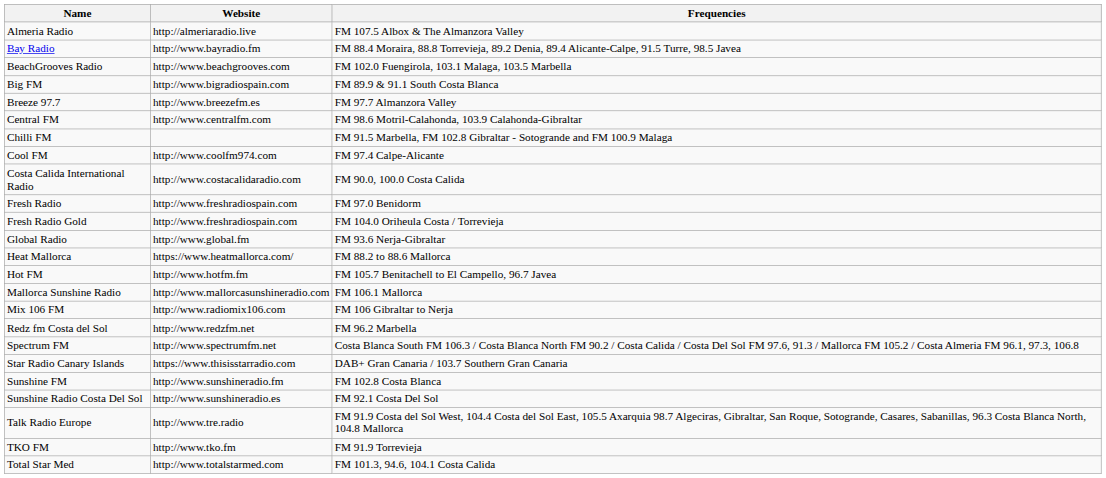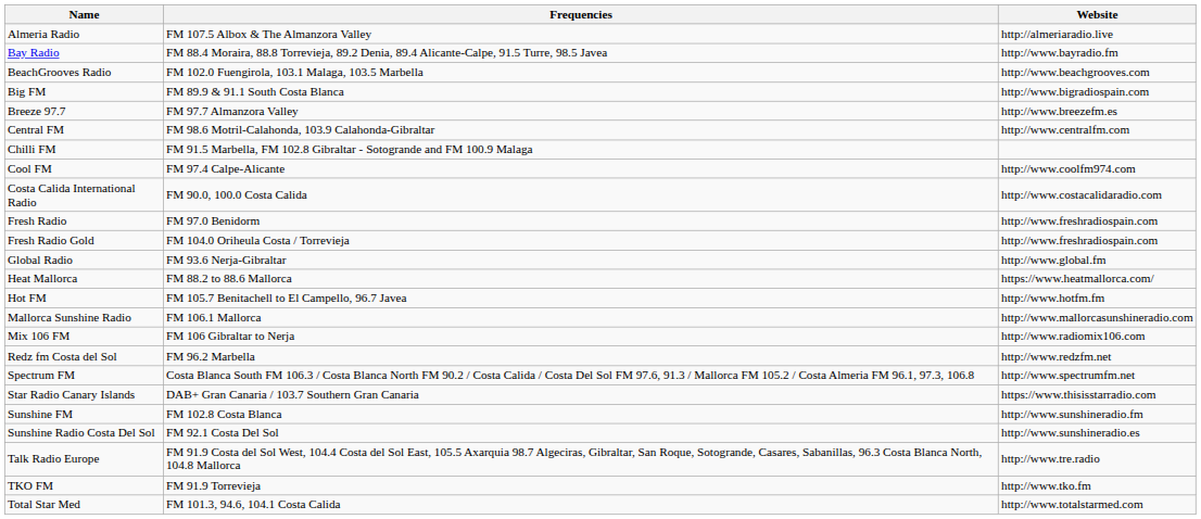columns swapped: Frequencies <-> Website
